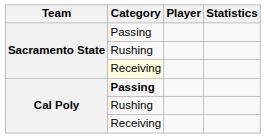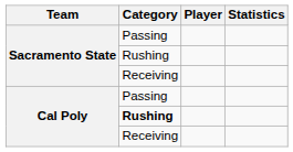Sacramento State / Receiving | Category: lightyellow background -> no background
Cal Poly / Passing | Category: bold -> normal
Cal Poly / Rushing | Category: normal -> bold
